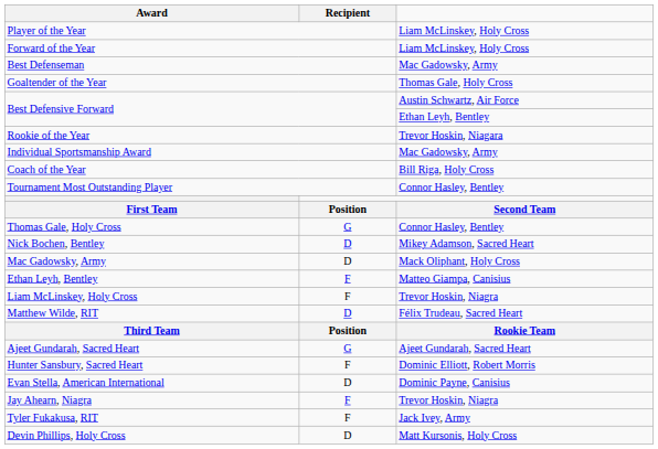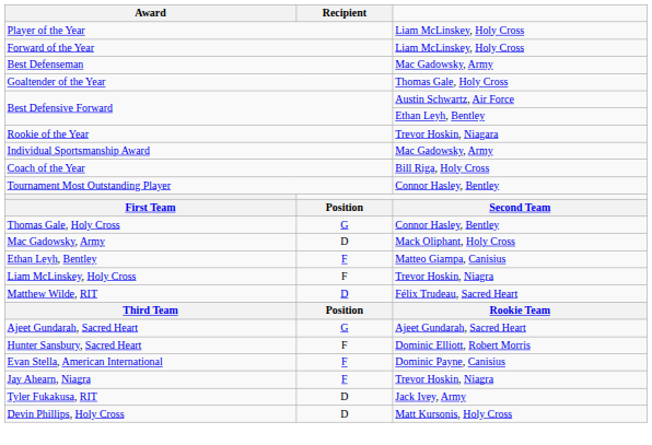- row: Nick Bochen, Bentley | D | Mikey Adamson, Sacred Heart
Evan Stella, American International | Recipient: D -> F
Tyler Fukakusa, RIT | Recipient: F -> D
